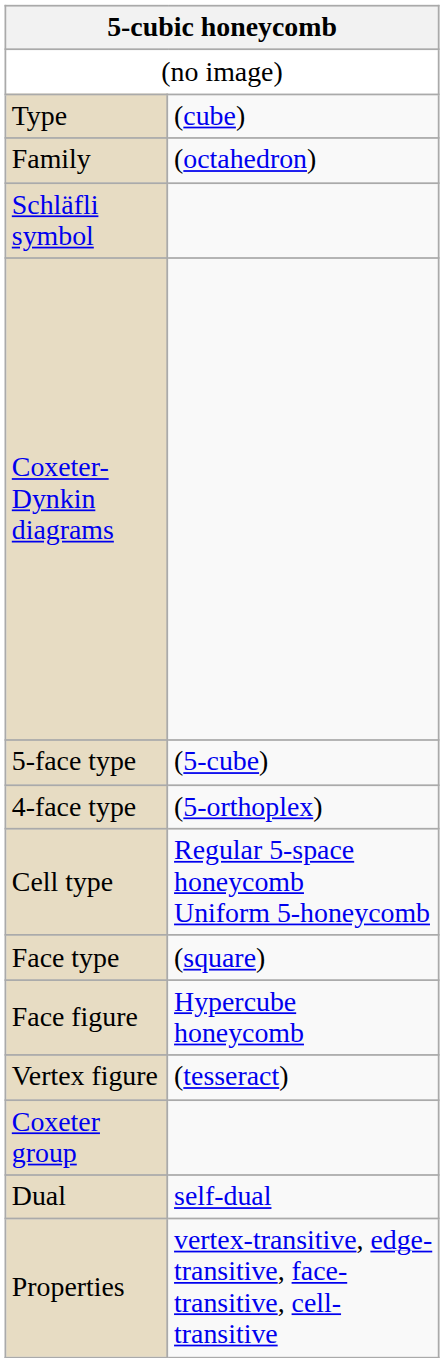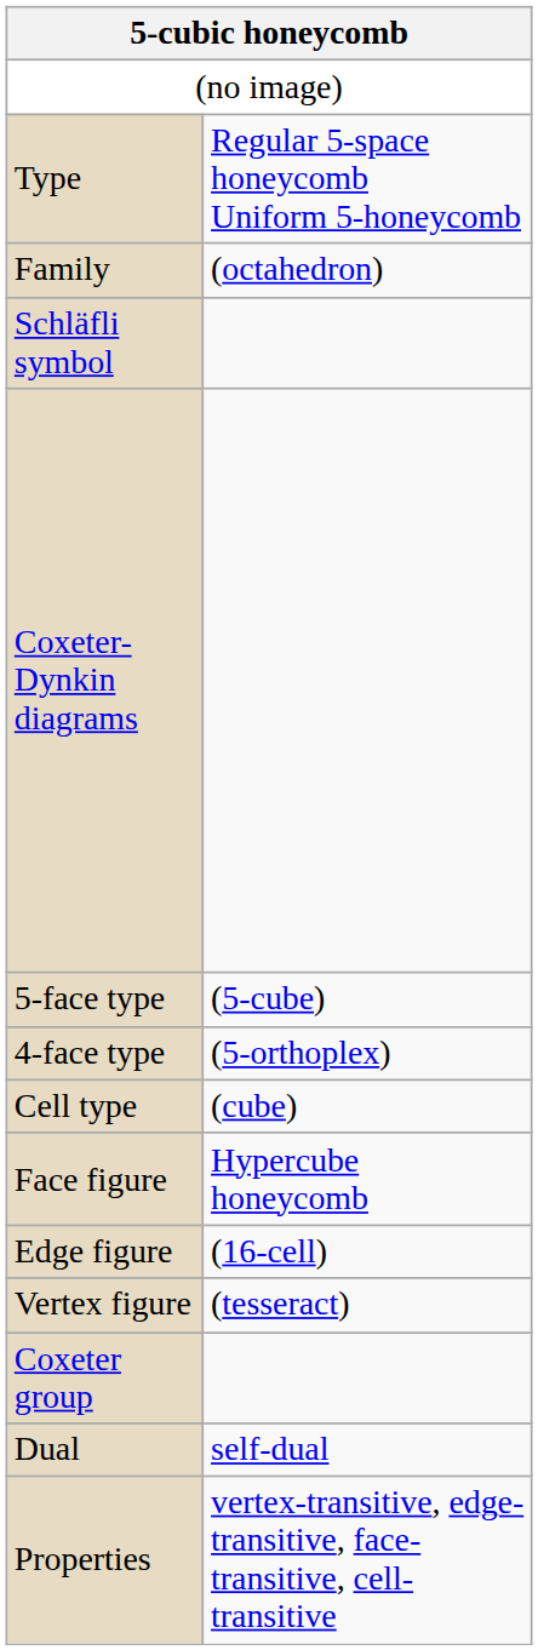Type | column 2: (cube) -> Regular 5-space honeycomb Uniform 5-honeycomb
Cell type | column 2: Regular 5-space honeycomb Uniform 5-honeycomb -> (cube)
- row: Face type | (square)
+ row: Edge figure | (16-cell)
